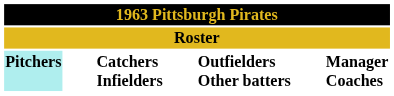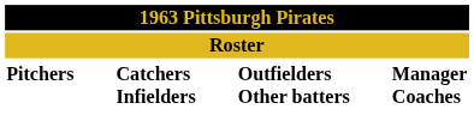Pitchers | column 1: paleturquoise background -> no background
